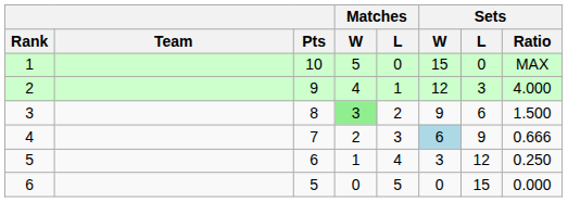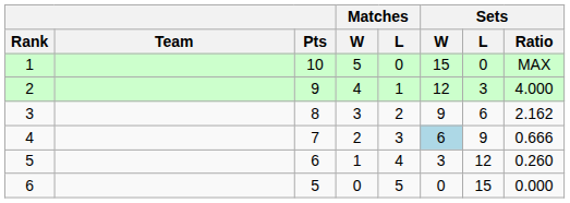row 5 | Matches / W: lightgreen background -> no background
row 5 | Sets / Ratio: 1.500 -> 2.162
row 7 | Sets / Ratio: 0.250 -> 0.260
